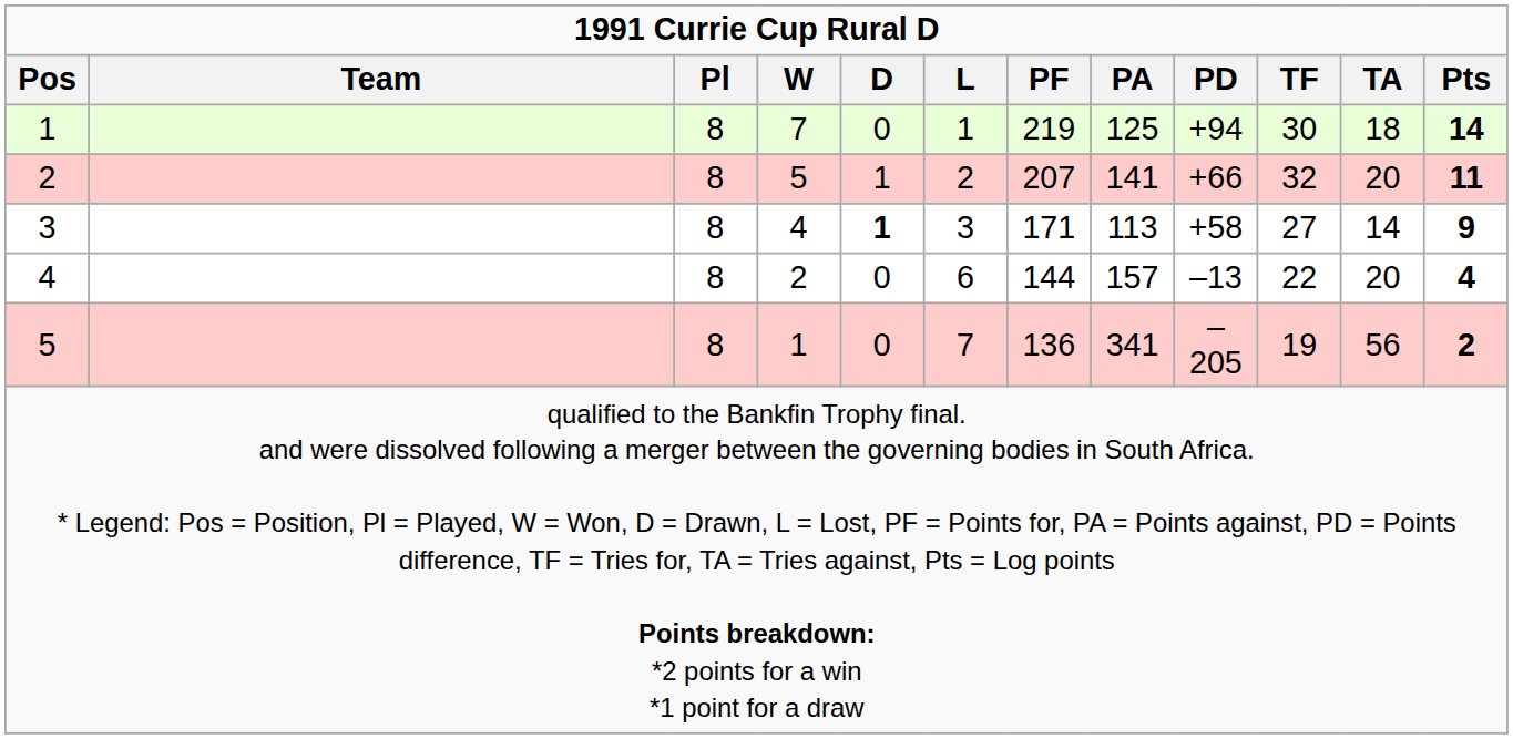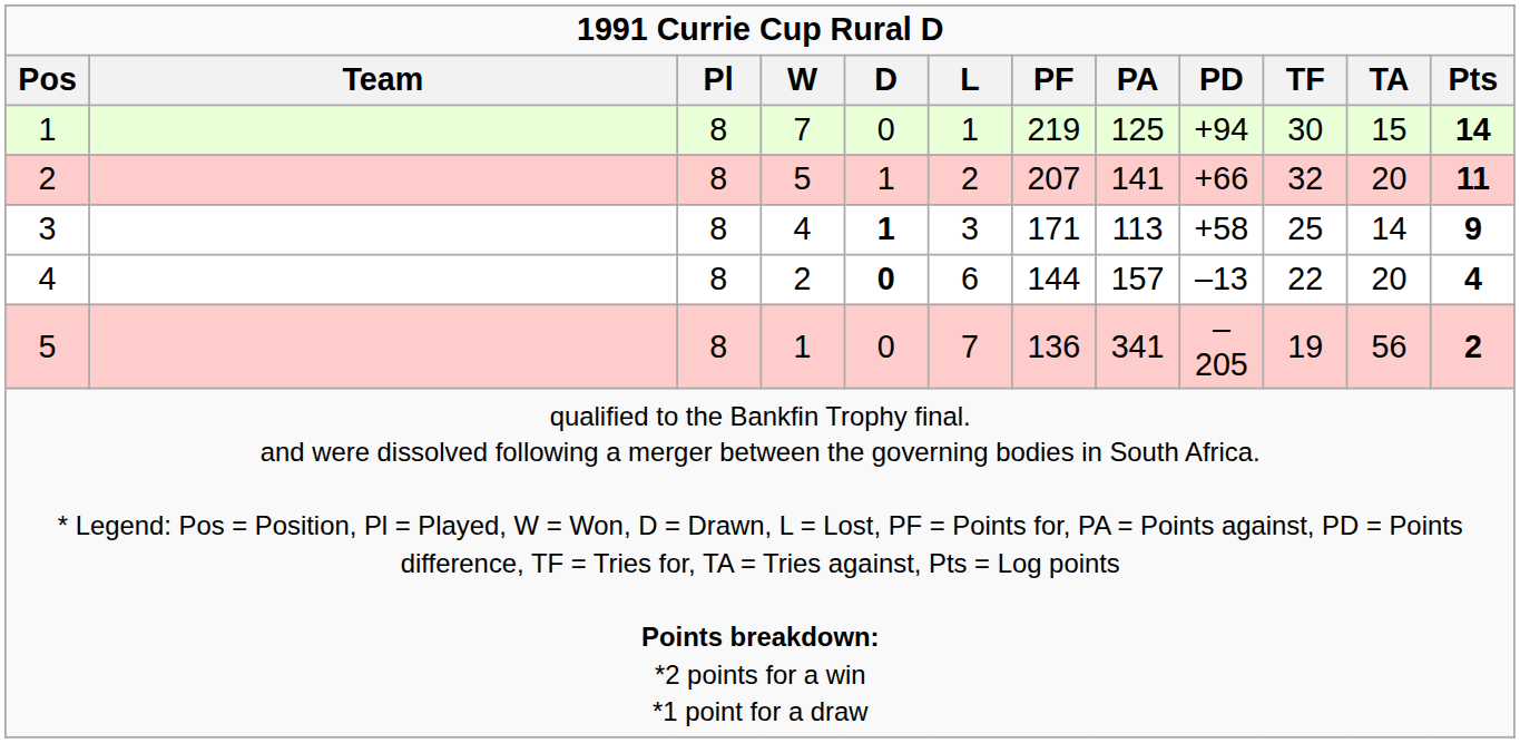row 3 | TA: 18 -> 15
row 5 | TF: 27 -> 25
row 6 | D: normal -> bold
